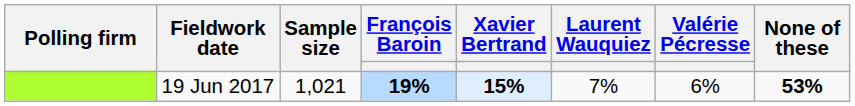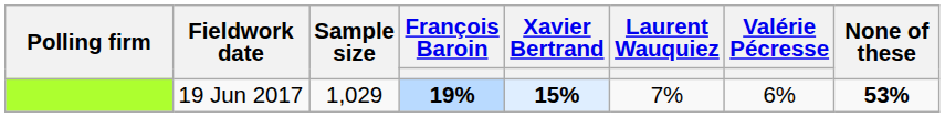19 Jun 2017 | Sample size: 1,021 -> 1,029
